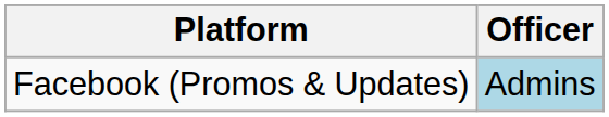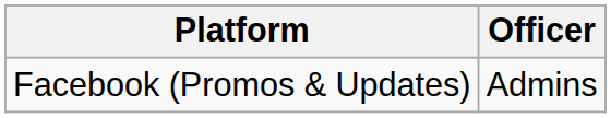Facebook (Promos & Updates) | Officer: lightblue background -> no background
